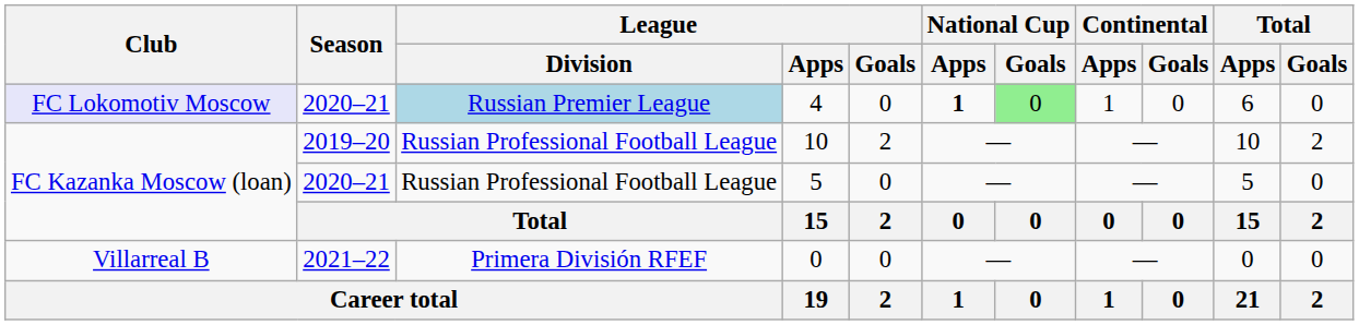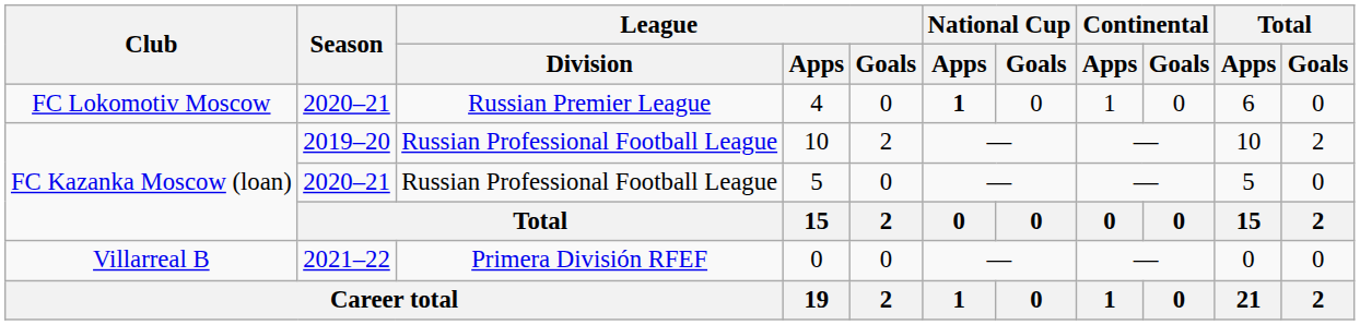4 | Club: lavender background -> no background
4 | League / Division: lightblue background -> no background
4 | National Cup / Goals: lightgreen background -> no background
